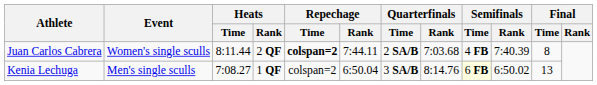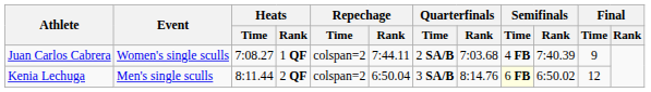Juan Carlos Cabrera | Heats / Time: 8:11.44 -> 7:08.27
Juan Carlos Cabrera | Heats / Rank: 2 QF -> 1 QF
Juan Carlos Cabrera | Repechage / Time: bold -> normal
Juan Carlos Cabrera | Final / Time: 8 -> 9
Kenia Lechuga | Heats / Time: 7:08.27 -> 8:11.44
Kenia Lechuga | Heats / Rank: 1 QF -> 2 QF
Kenia Lechuga | Final / Time: 13 -> 12
